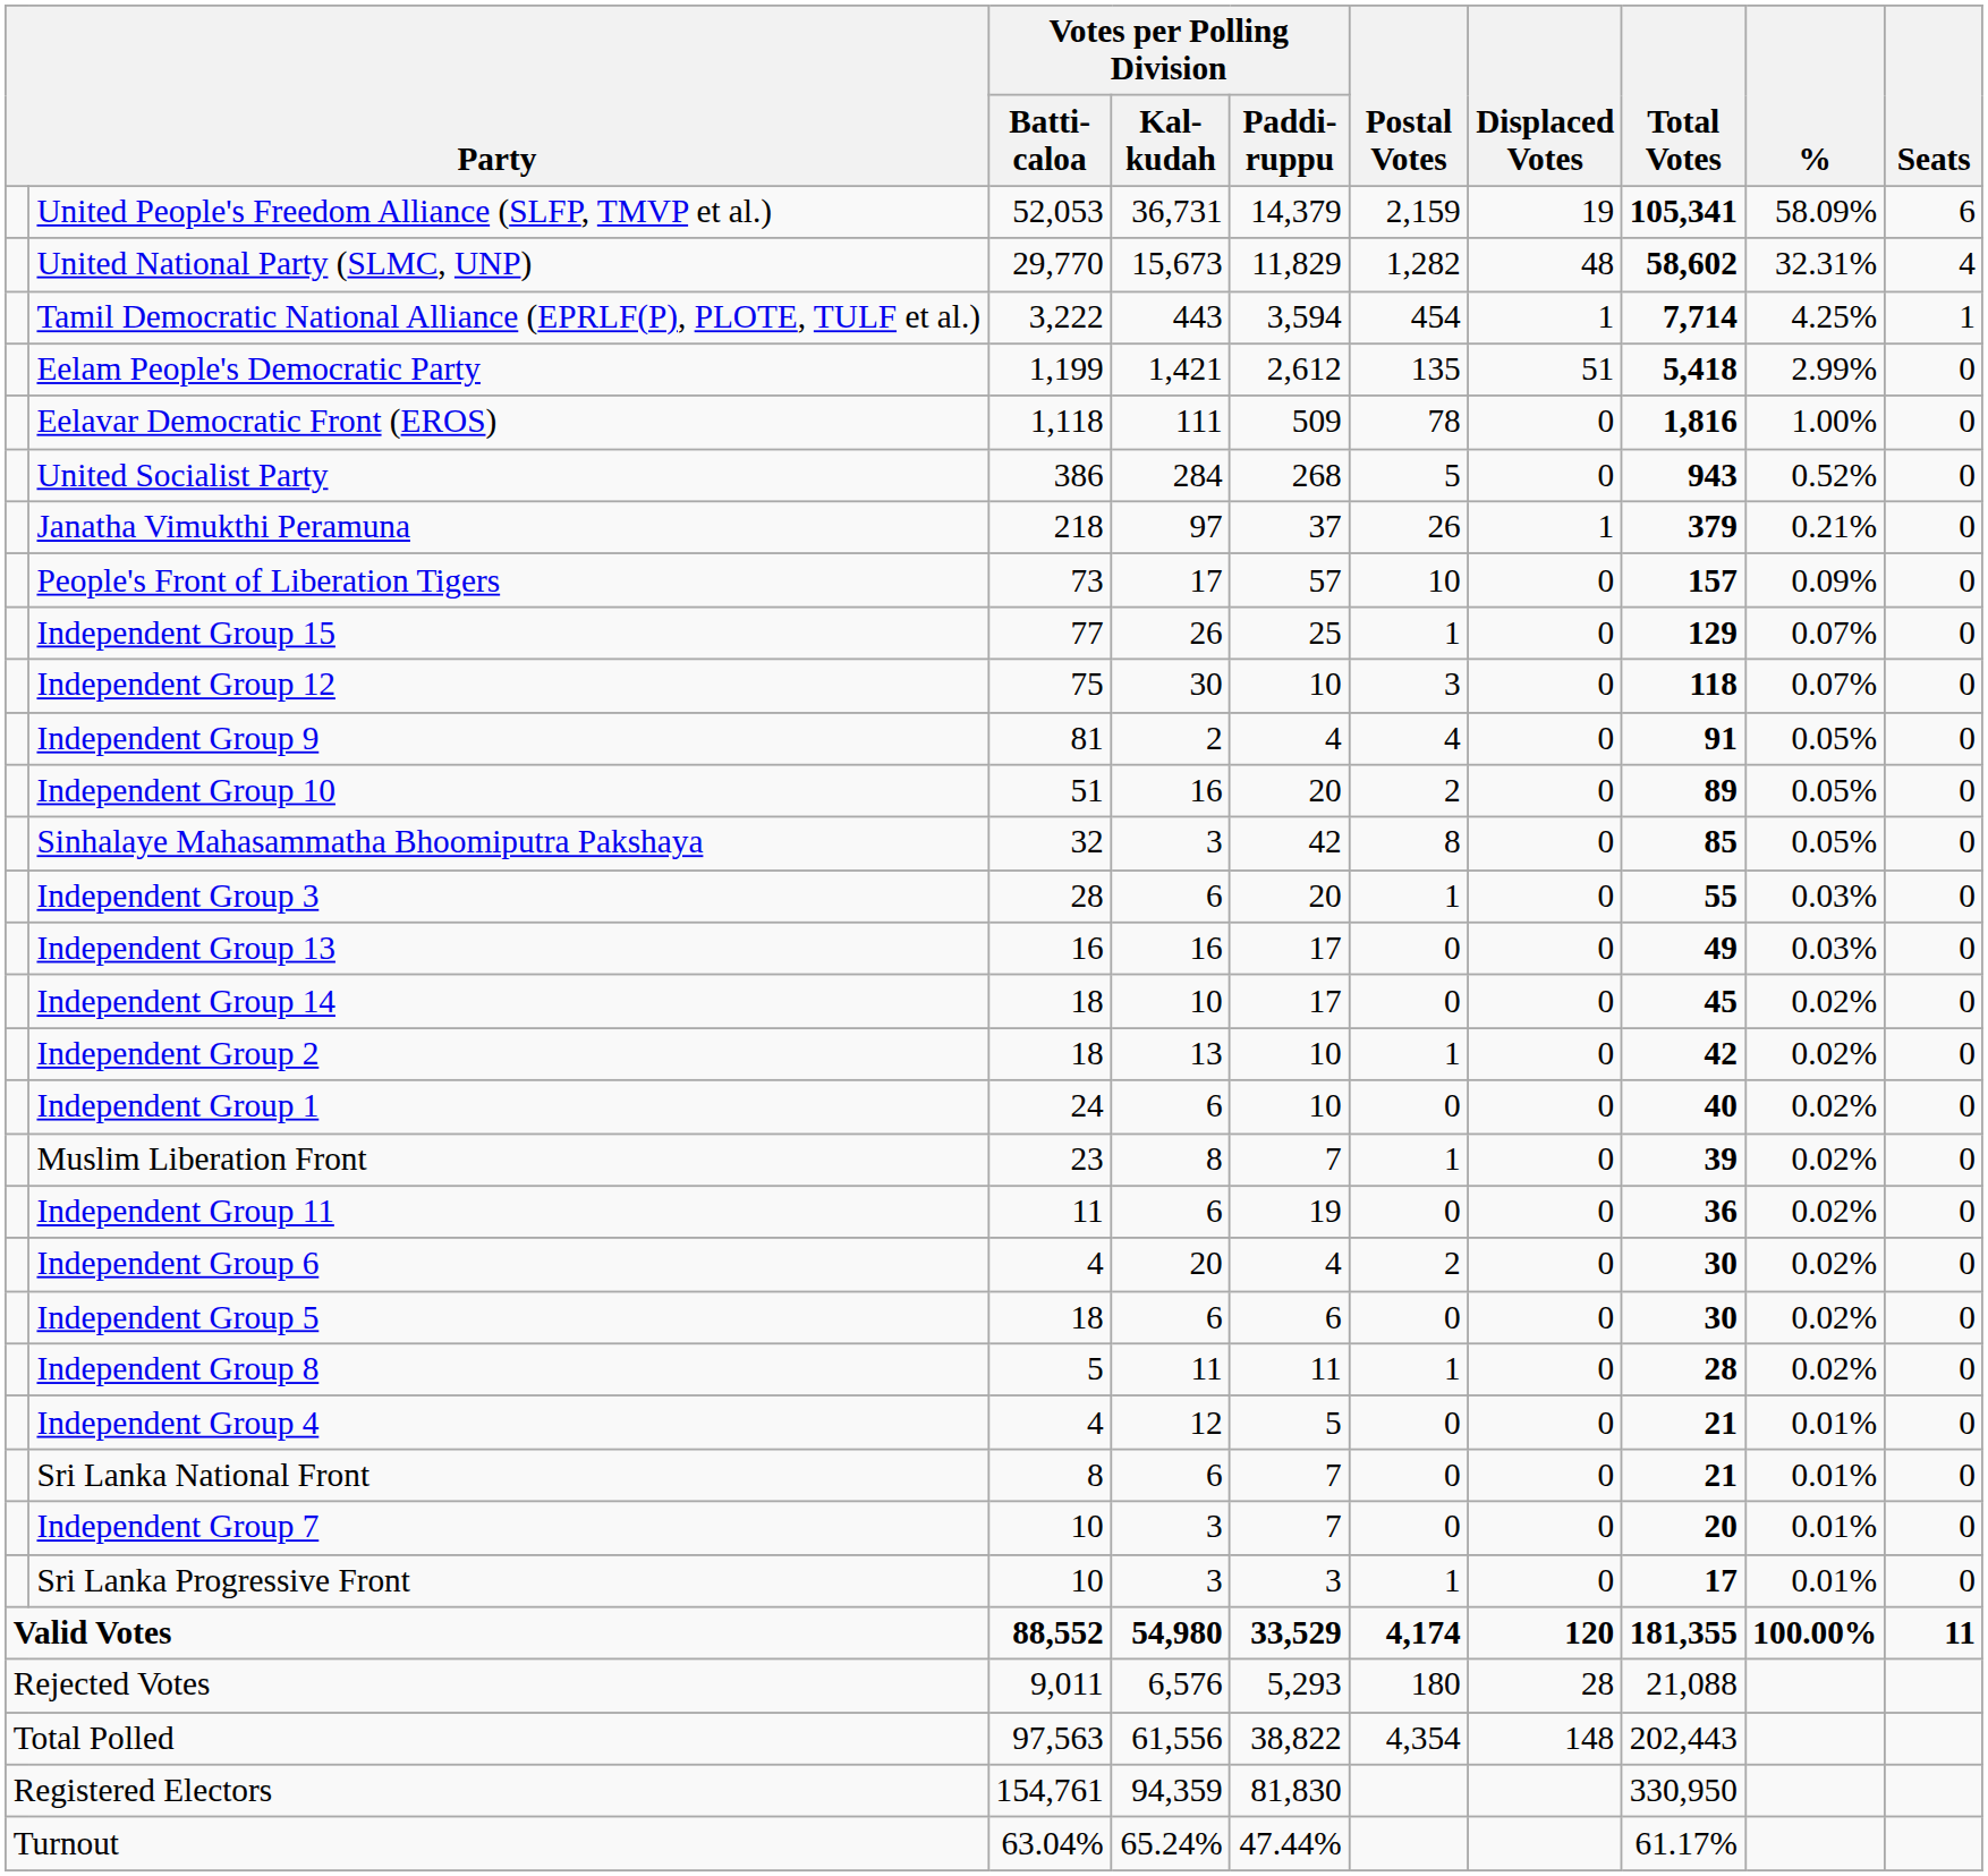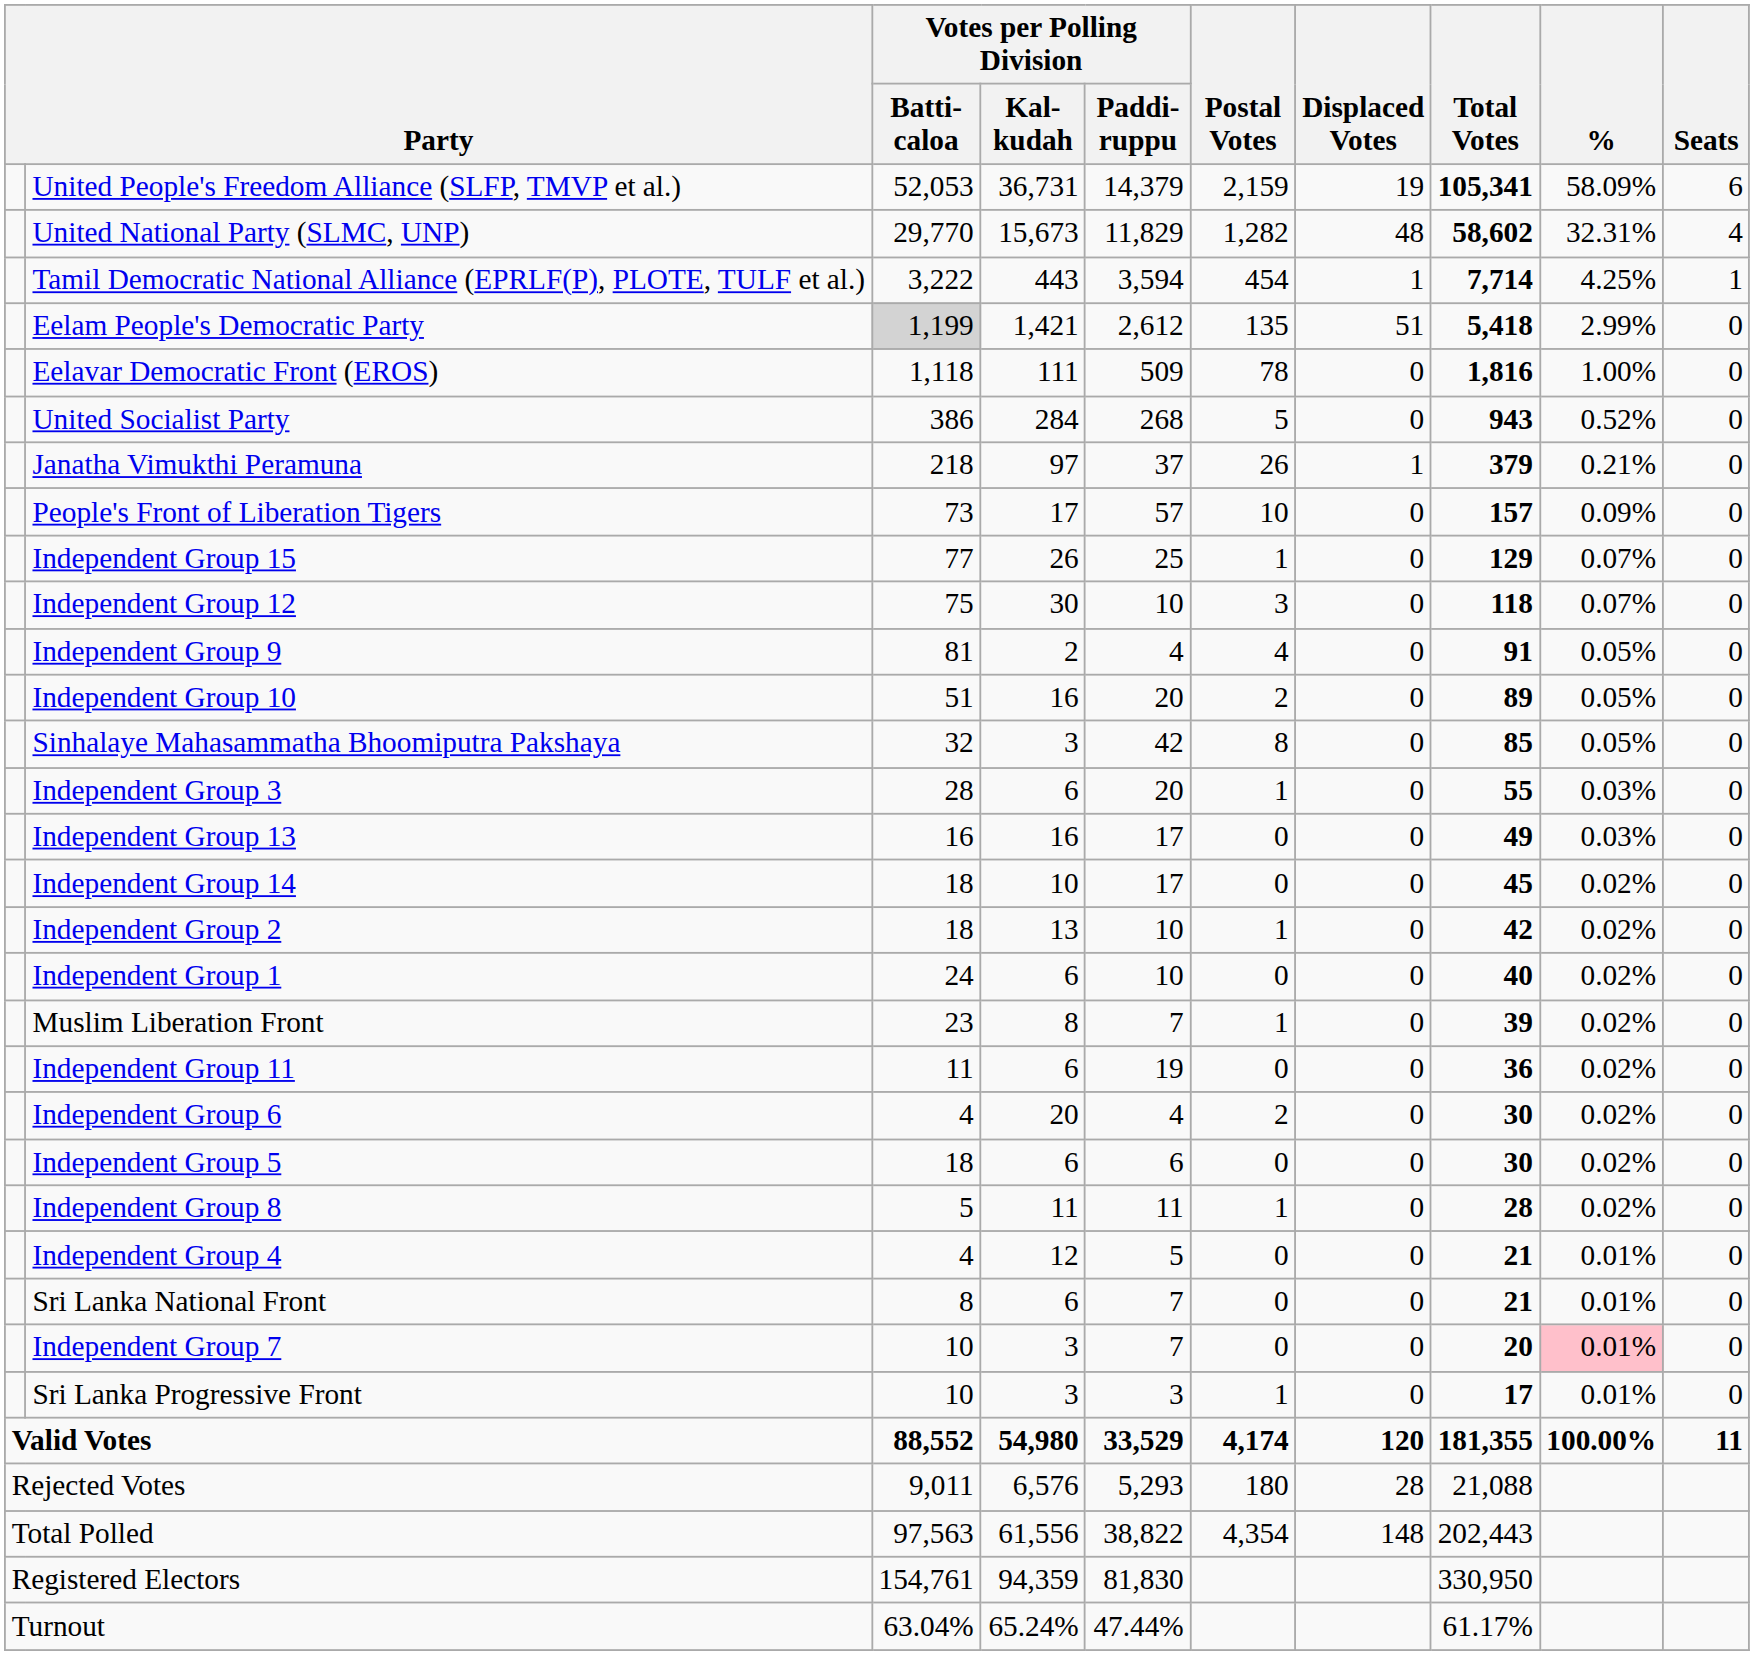Eelam People's Democratic Party | Votes per Polling Division / Batti- caloa: no background -> lightgrey background
Independent Group 7 | %: no background -> pink background
